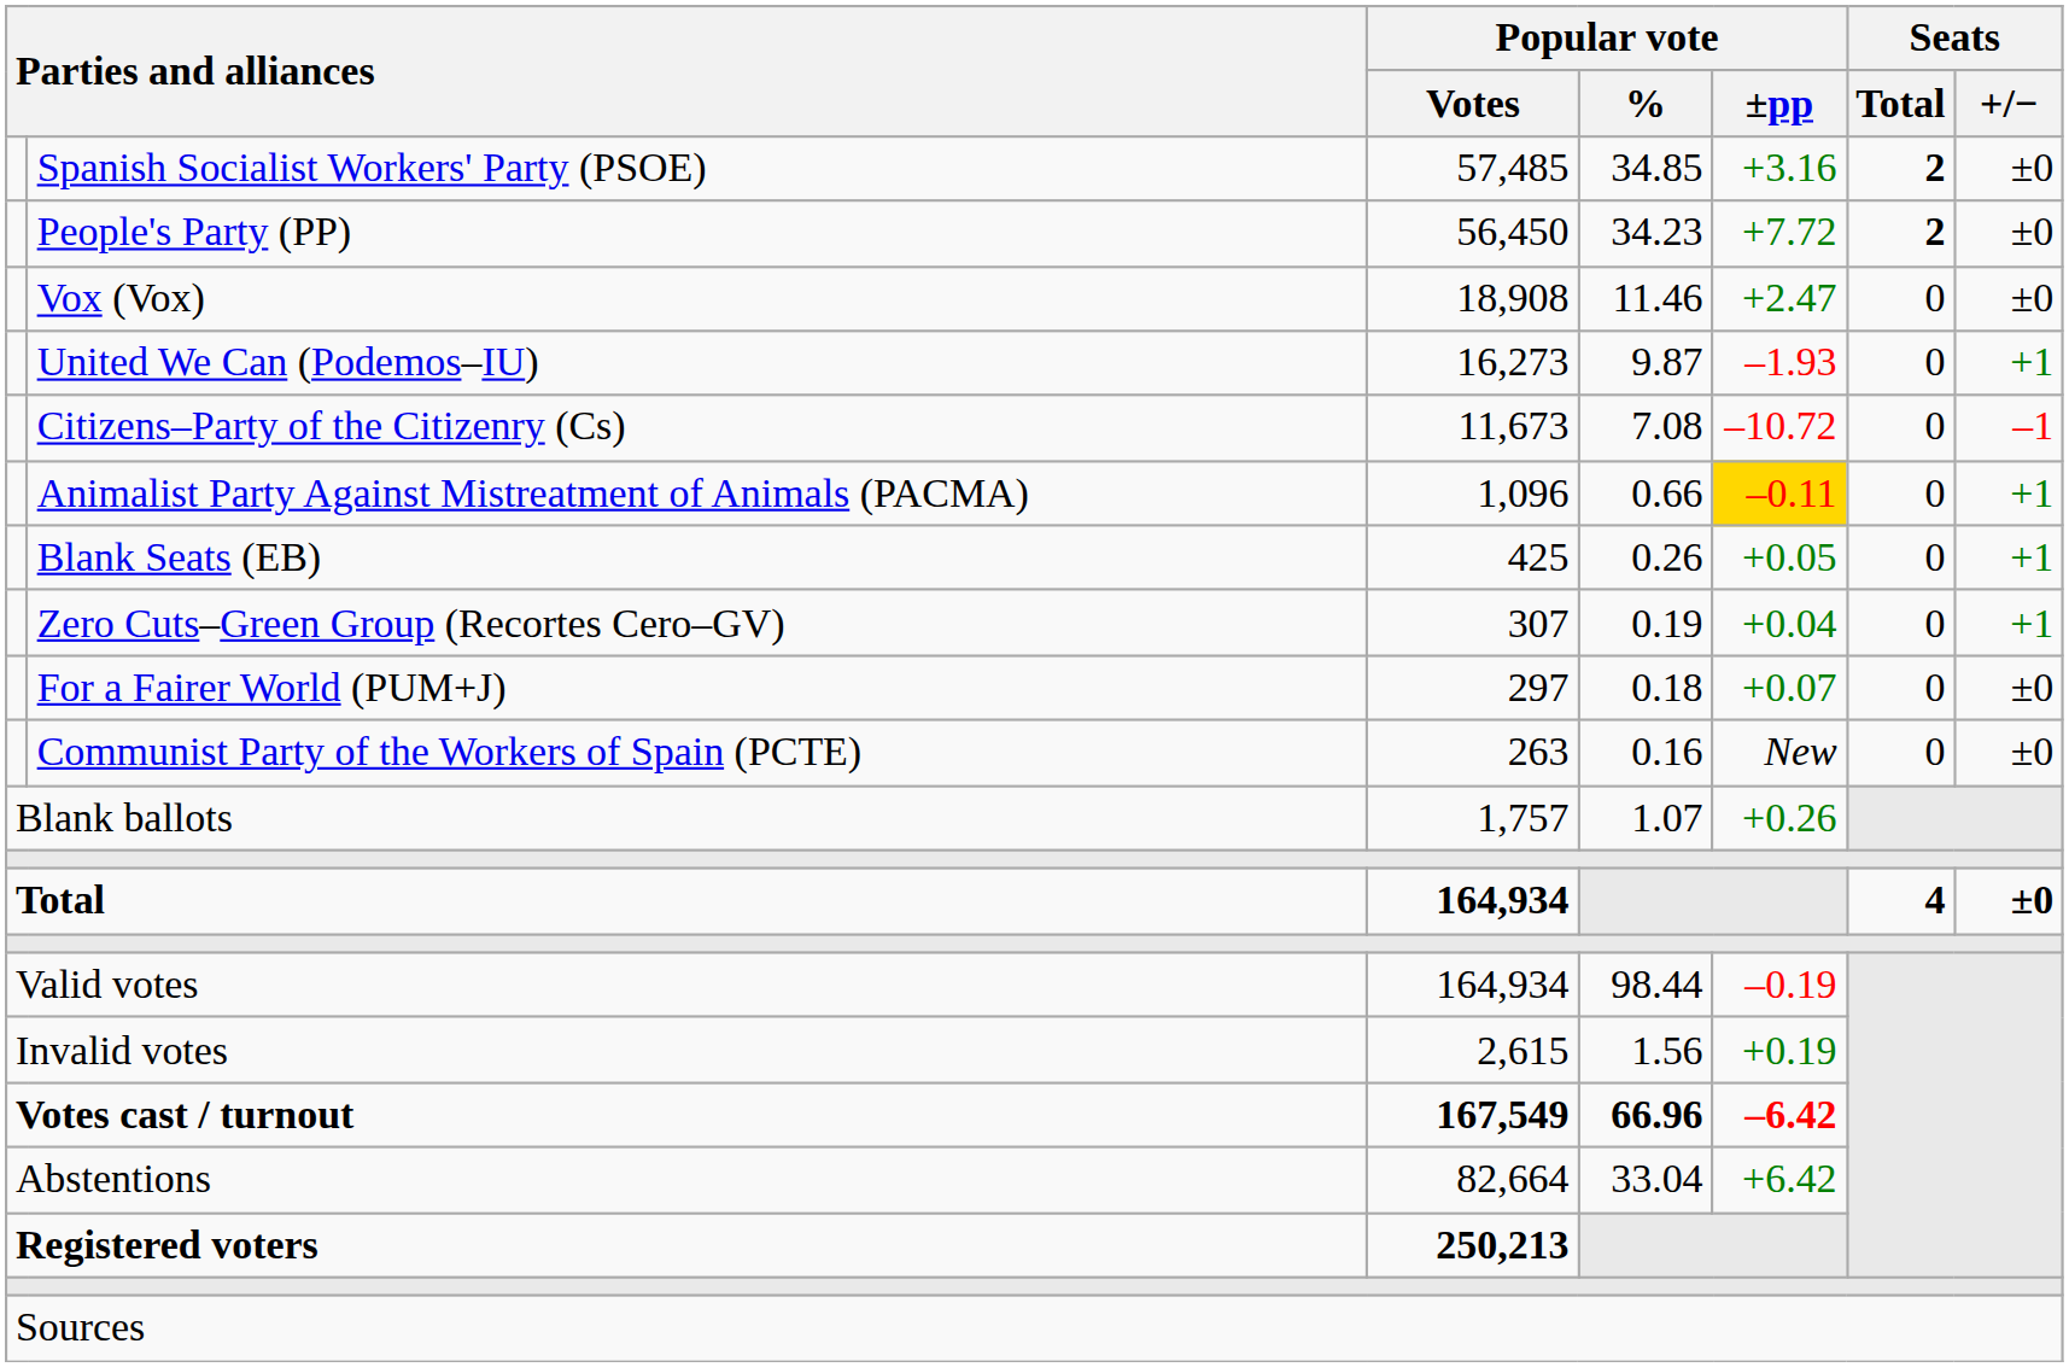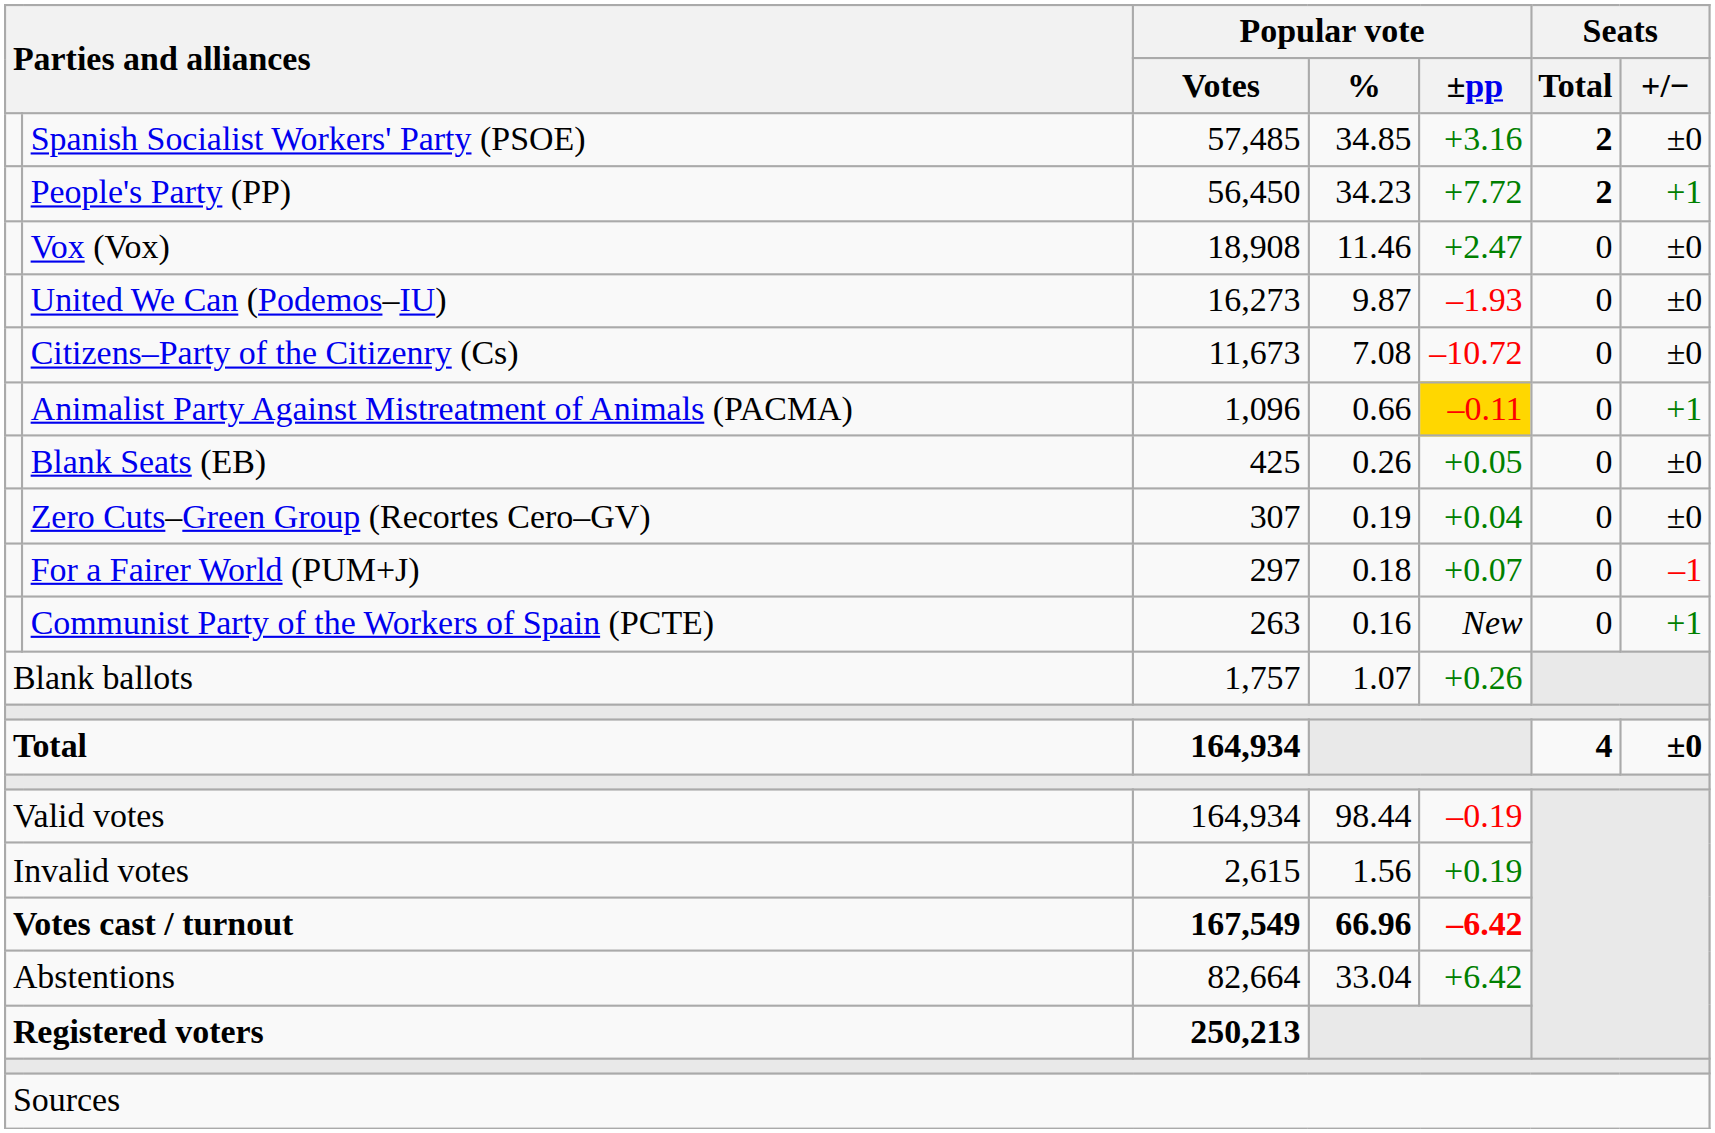People's Party (PP) | Seats / +/−: ±0 -> +1
United We Can (Podemos–IU) | Seats / +/−: +1 -> ±0
Citizens–Party of the Citizenry (Cs) | Seats / +/−: –1 -> ±0
Blank Seats (EB) | Seats / +/−: +1 -> ±0
Zero Cuts–Green Group (Recortes Cero–GV) | Seats / +/−: +1 -> ±0
For a Fairer World (PUM+J) | Seats / +/−: ±0 -> –1
Communist Party of the Workers of Spain (PCTE) | Seats / +/−: ±0 -> +1
